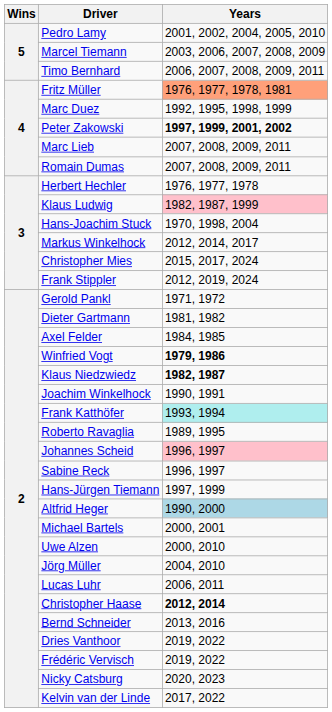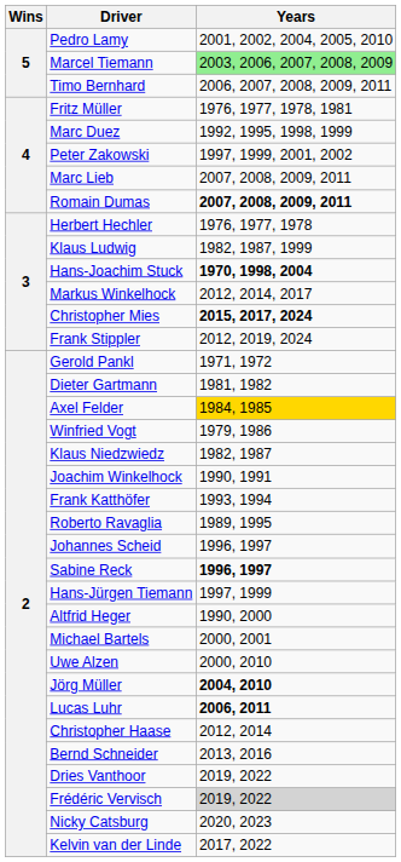Marcel Tiemann | Years: no background -> lightgreen background
Fritz Müller | Years: lightsalmon background -> no background
Peter Zakowski | Years: bold -> normal
Romain Dumas | Years: normal -> bold
Klaus Ludwig | Years: pink background -> no background
Hans-Joachim Stuck | Years: normal -> bold
Christopher Mies | Years: normal -> bold
Axel Felder | Years: no background -> gold background
Winfried Vogt | Years: bold -> normal
Klaus Niedzwiedz | Years: bold -> normal
Frank Katthöfer | Years: paleturquoise background -> no background
Johannes Scheid | Years: pink background -> no background
Sabine Reck | Years: normal -> bold
Altfrid Heger | Years: lightblue background -> no background
Jörg Müller | Years: normal -> bold
Lucas Luhr | Years: normal -> bold
Christopher Haase | Years: bold -> normal
Frédéric Vervisch | Years: no background -> lightgrey background
